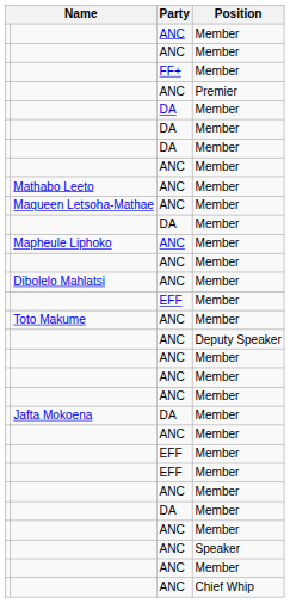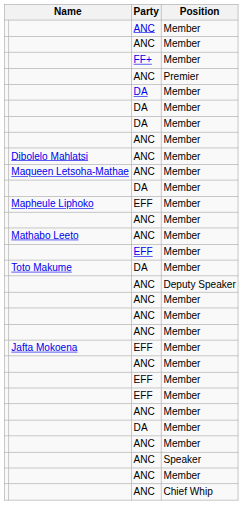rows swapped: Mathabo Leeto <-> Dibolelo Mahlatsi
Mapheule Liphoko | Party: ANC -> EFF
Toto Makume | Party: ANC -> DA
Jafta Mokoena | Party: DA -> EFF
